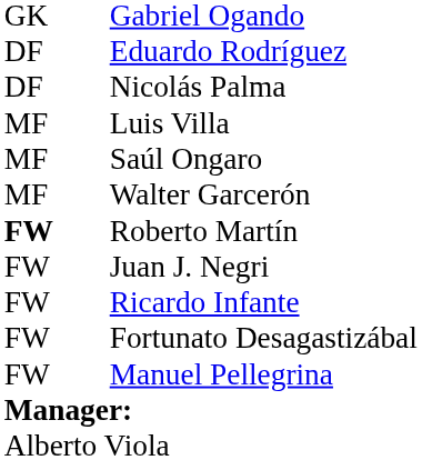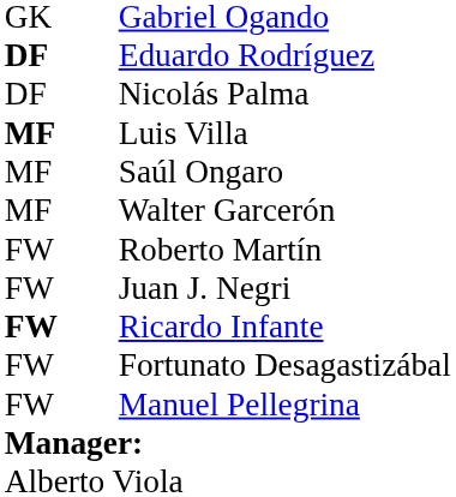Eduardo Rodríguez | column 1: normal -> bold
Luis Villa | column 1: normal -> bold
Roberto Martín | column 1: bold -> normal
Ricardo Infante | column 1: normal -> bold
